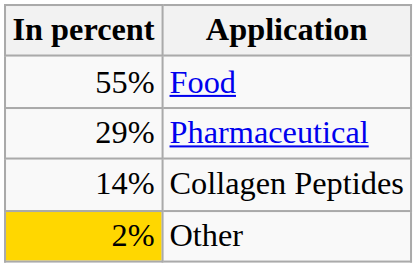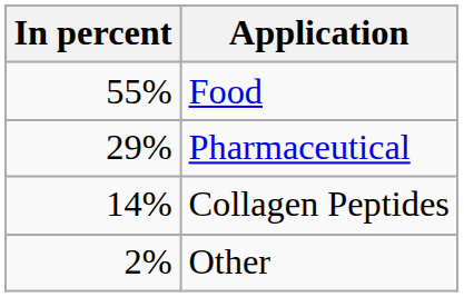Other | In percent: gold background -> no background
